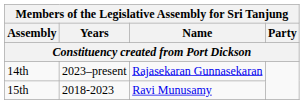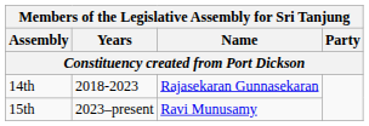14th | Years: 2023–present -> 2018-2023
15th | Years: 2018-2023 -> 2023–present
